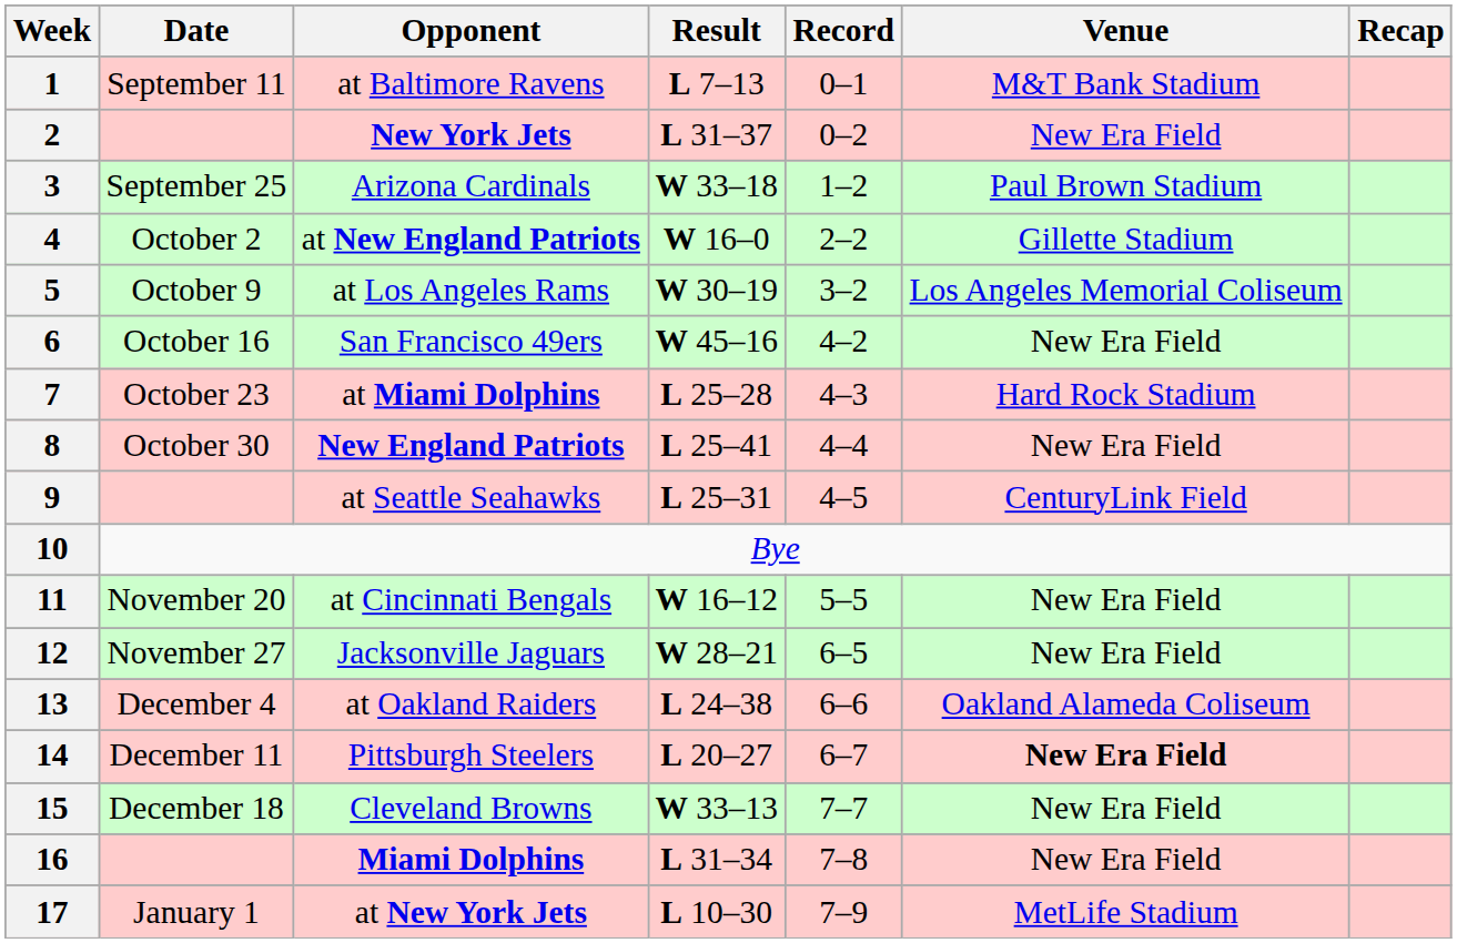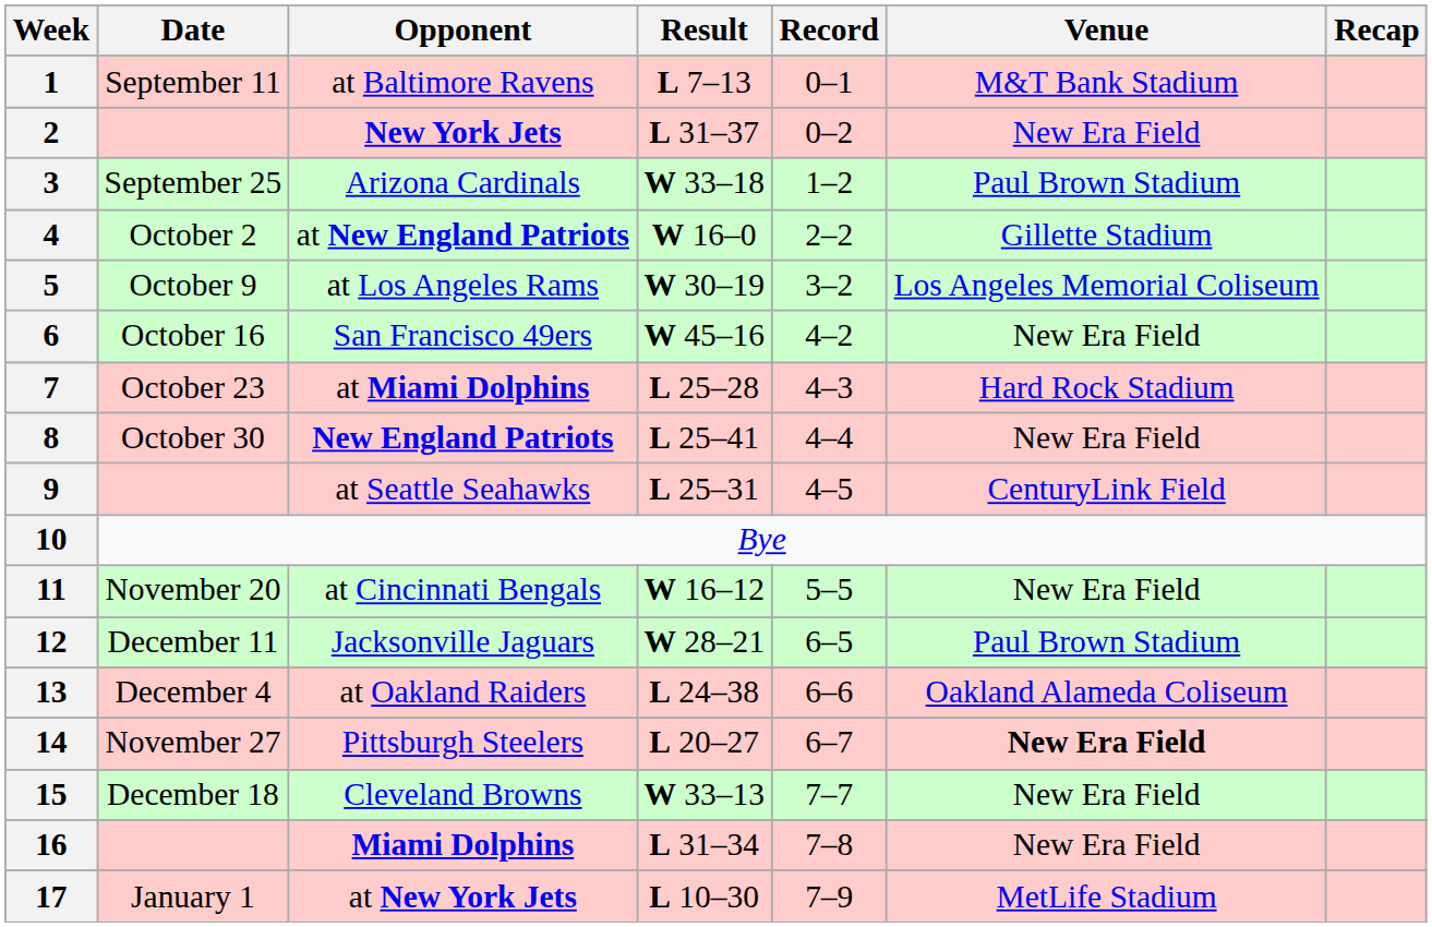12 | Date: November 27 -> December 11
12 | Venue: New Era Field -> Paul Brown Stadium
14 | Date: December 11 -> November 27
